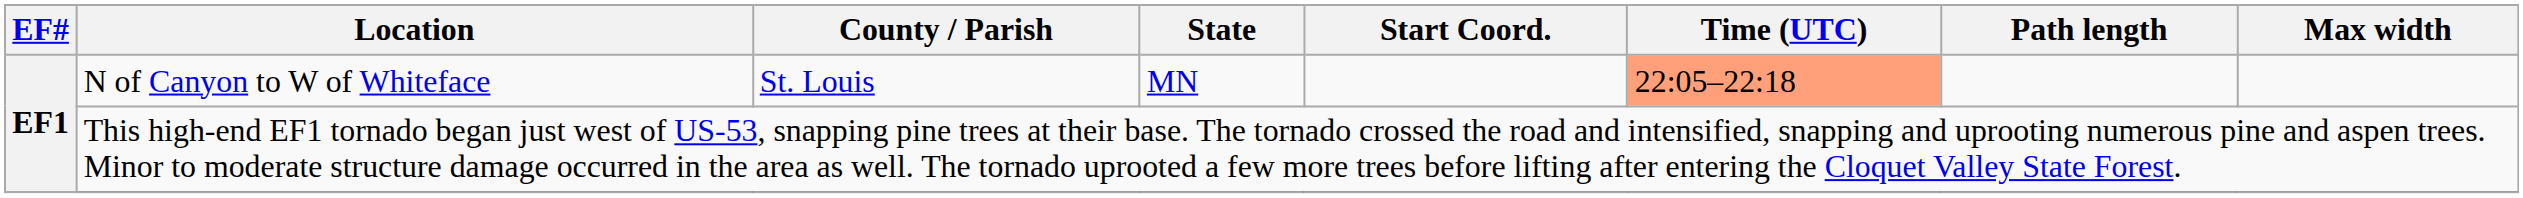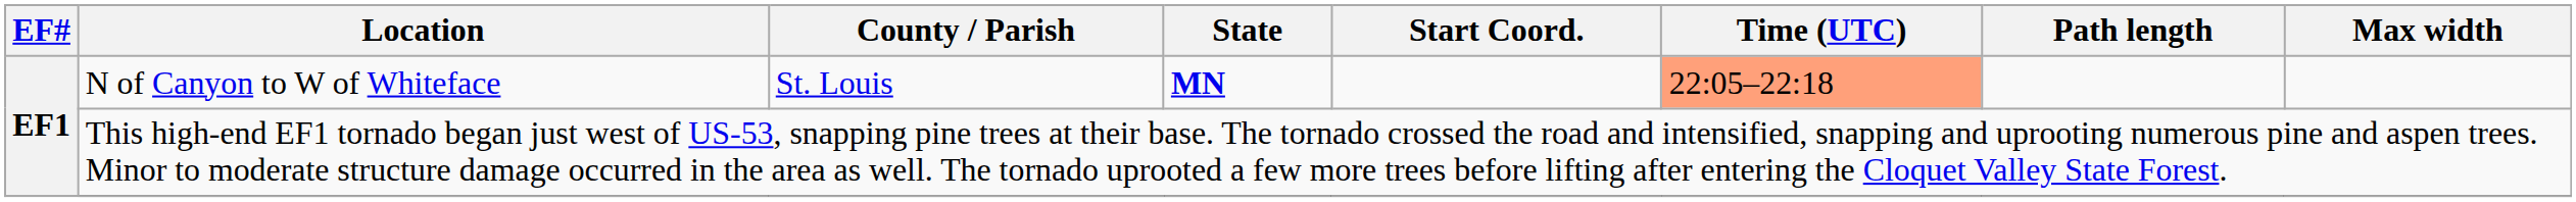N of Canyon to W of Whiteface | State: normal -> bold
